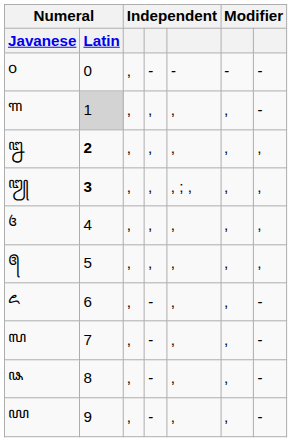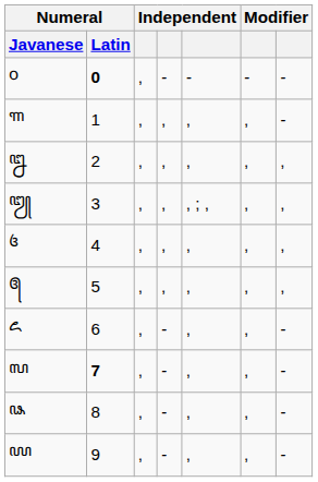꧐ | Numeral / Latin: normal -> bold
꧑ | Numeral / Latin: lightgrey background -> no background
꧒ | Numeral / Latin: bold -> normal
꧓ | Numeral / Latin: bold -> normal
꧗ | Numeral / Latin: normal -> bold
